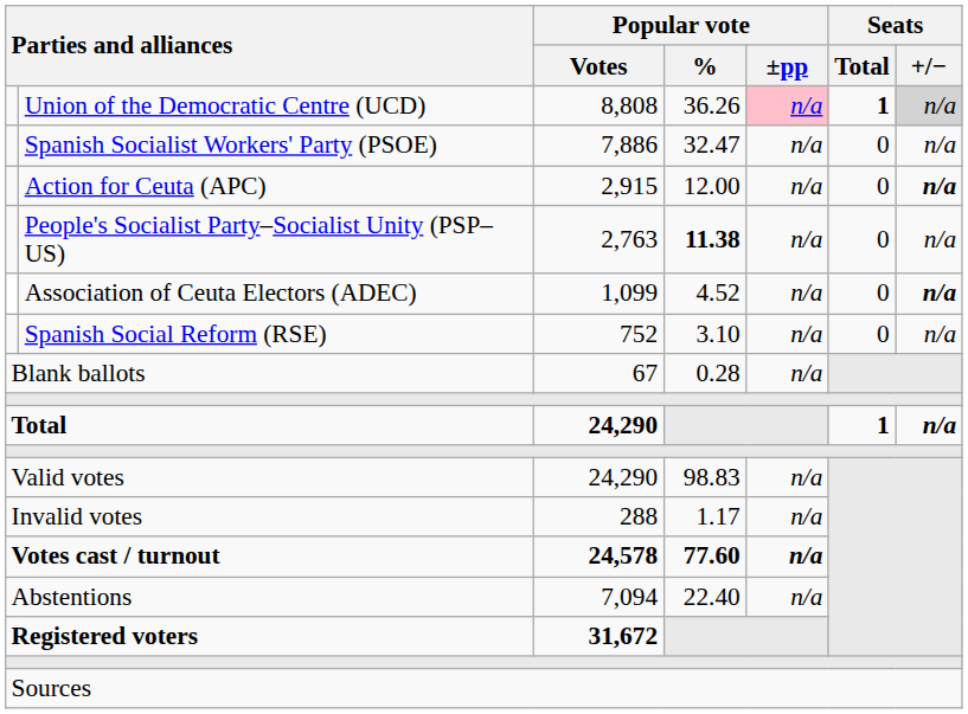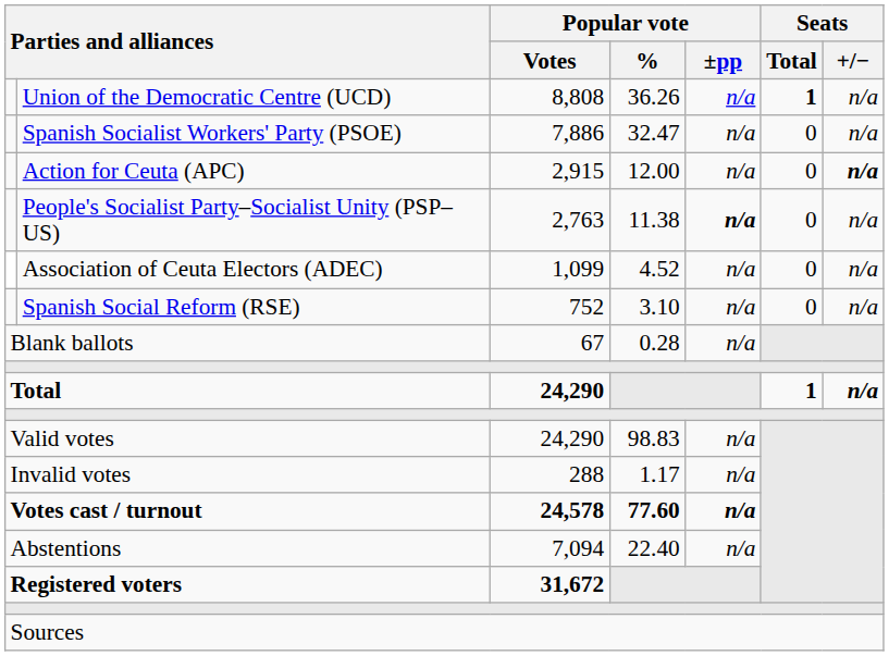Union of the Democratic Centre (UCD) | Popular vote / ±pp: pink background -> no background
Union of the Democratic Centre (UCD) | Seats / +/−: lightgrey background -> no background
People's Socialist Party–Socialist Unity (PSP–US) | Popular vote / %: bold -> normal
People's Socialist Party–Socialist Unity (PSP–US) | Popular vote / ±pp: normal -> bold
Association of Ceuta Electors (ADEC) | Seats / +/−: bold -> normal
